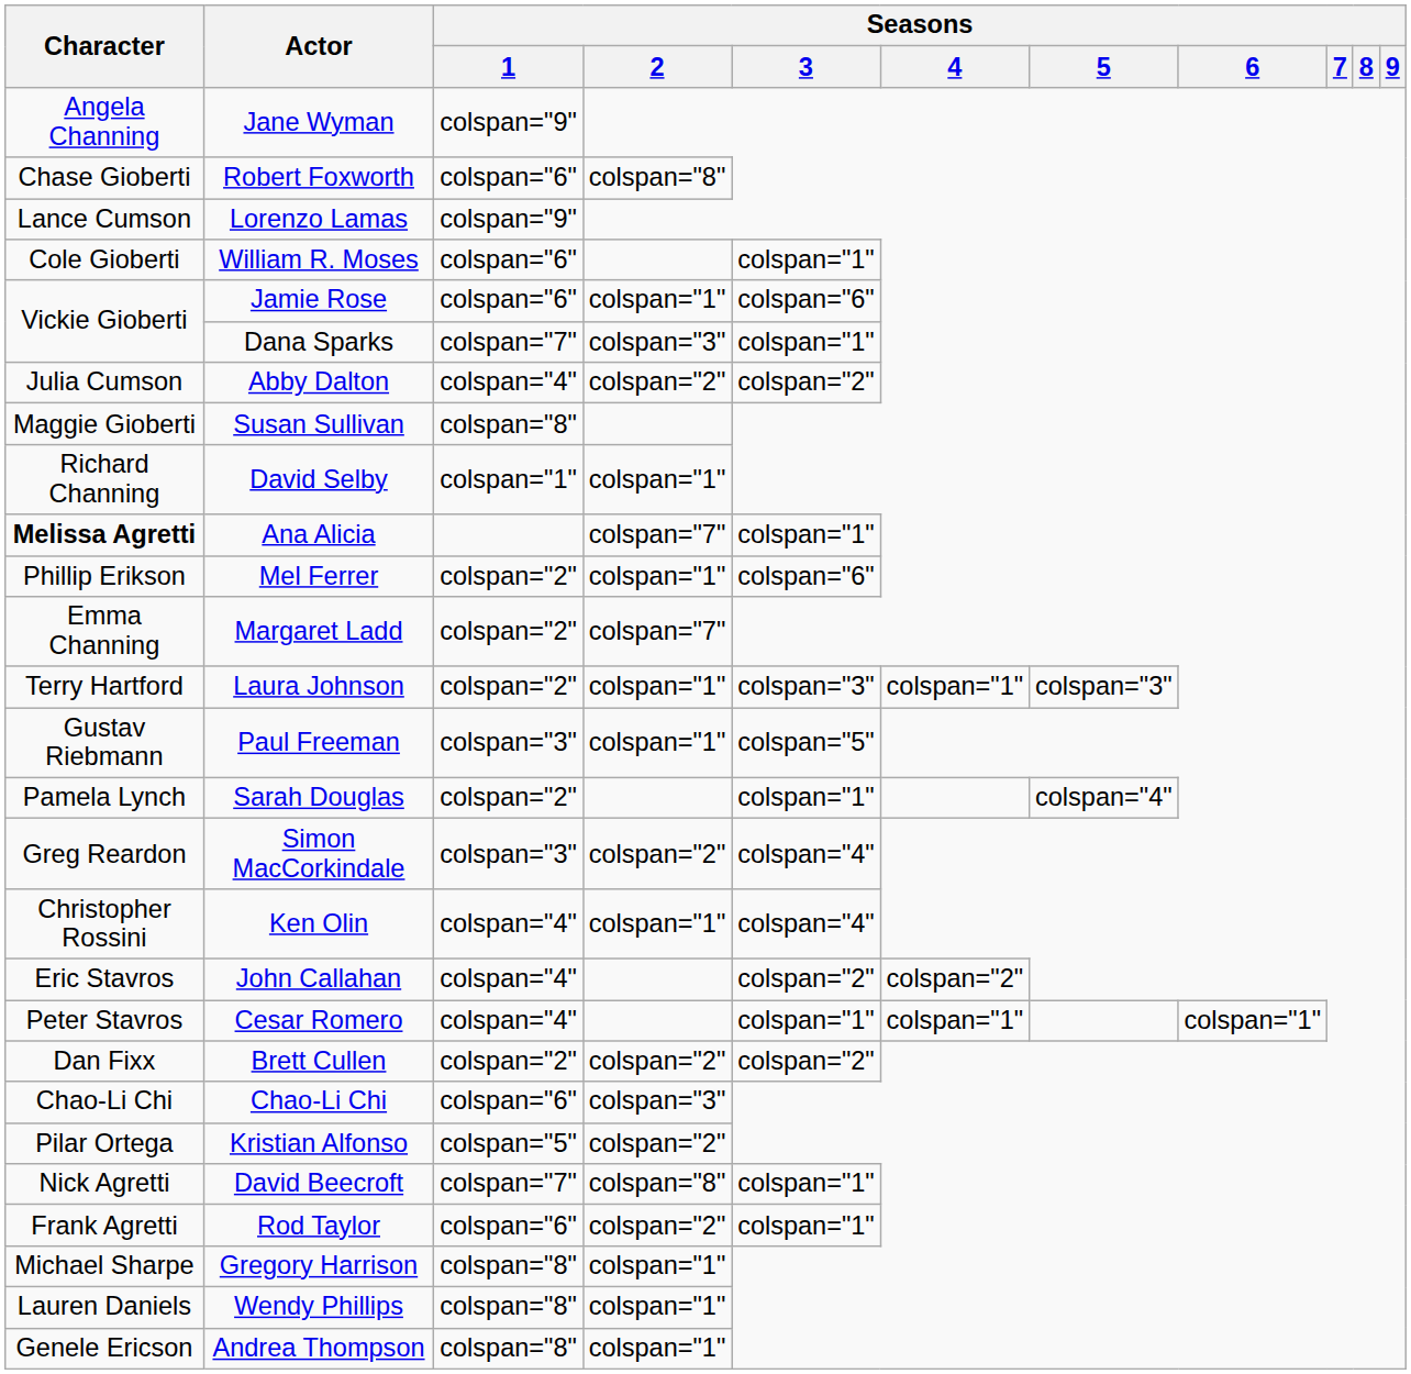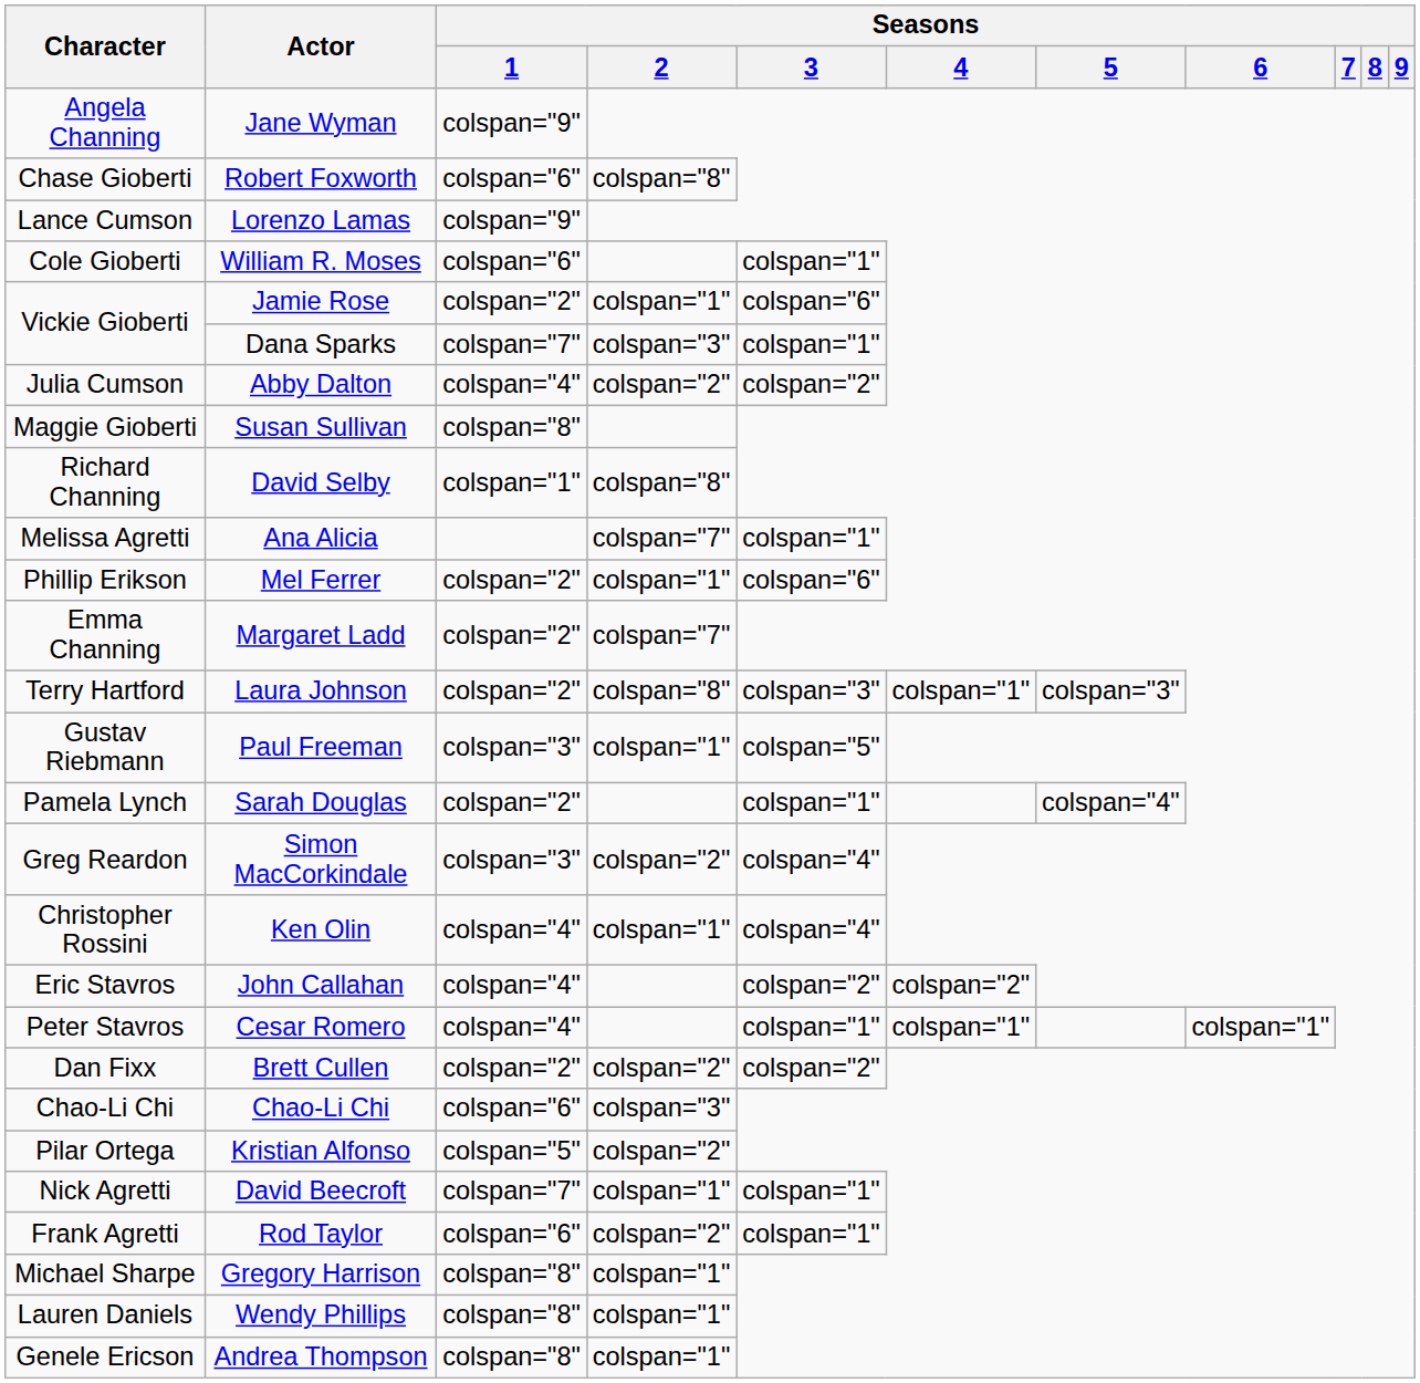Jamie Rose | Seasons / 1: colspan="6" -> colspan="2"
David Selby | Seasons / 2: colspan="1" -> colspan="8"
Ana Alicia | Character: bold -> normal
Laura Johnson | Seasons / 2: colspan="1" -> colspan="8"
David Beecroft | Seasons / 2: colspan="8" -> colspan="1"
